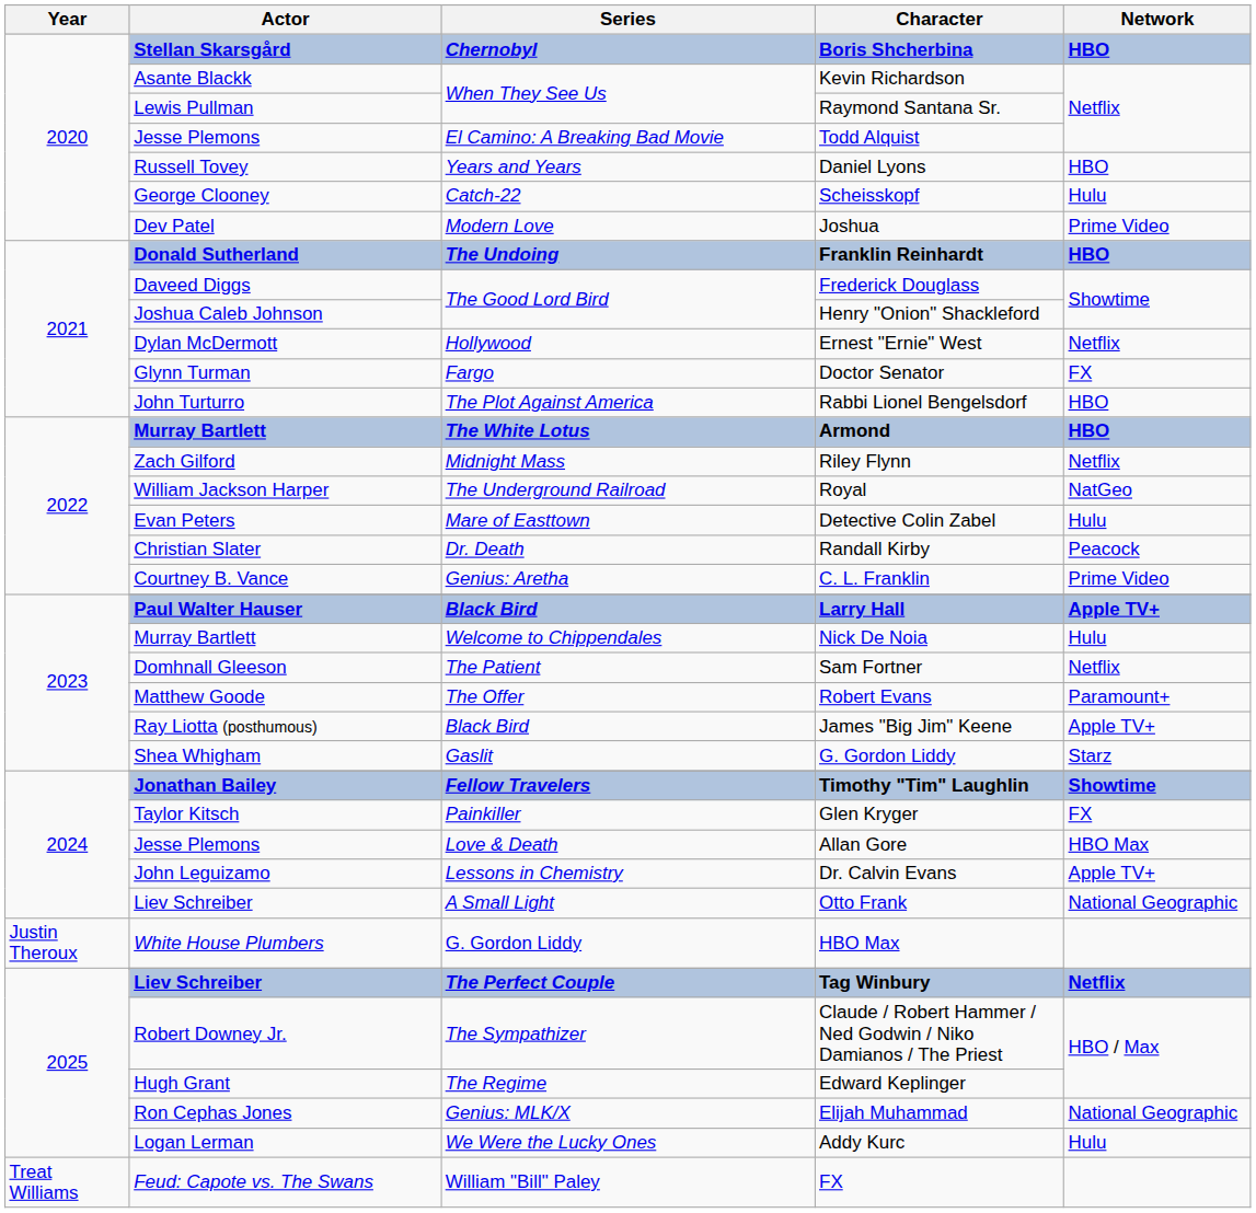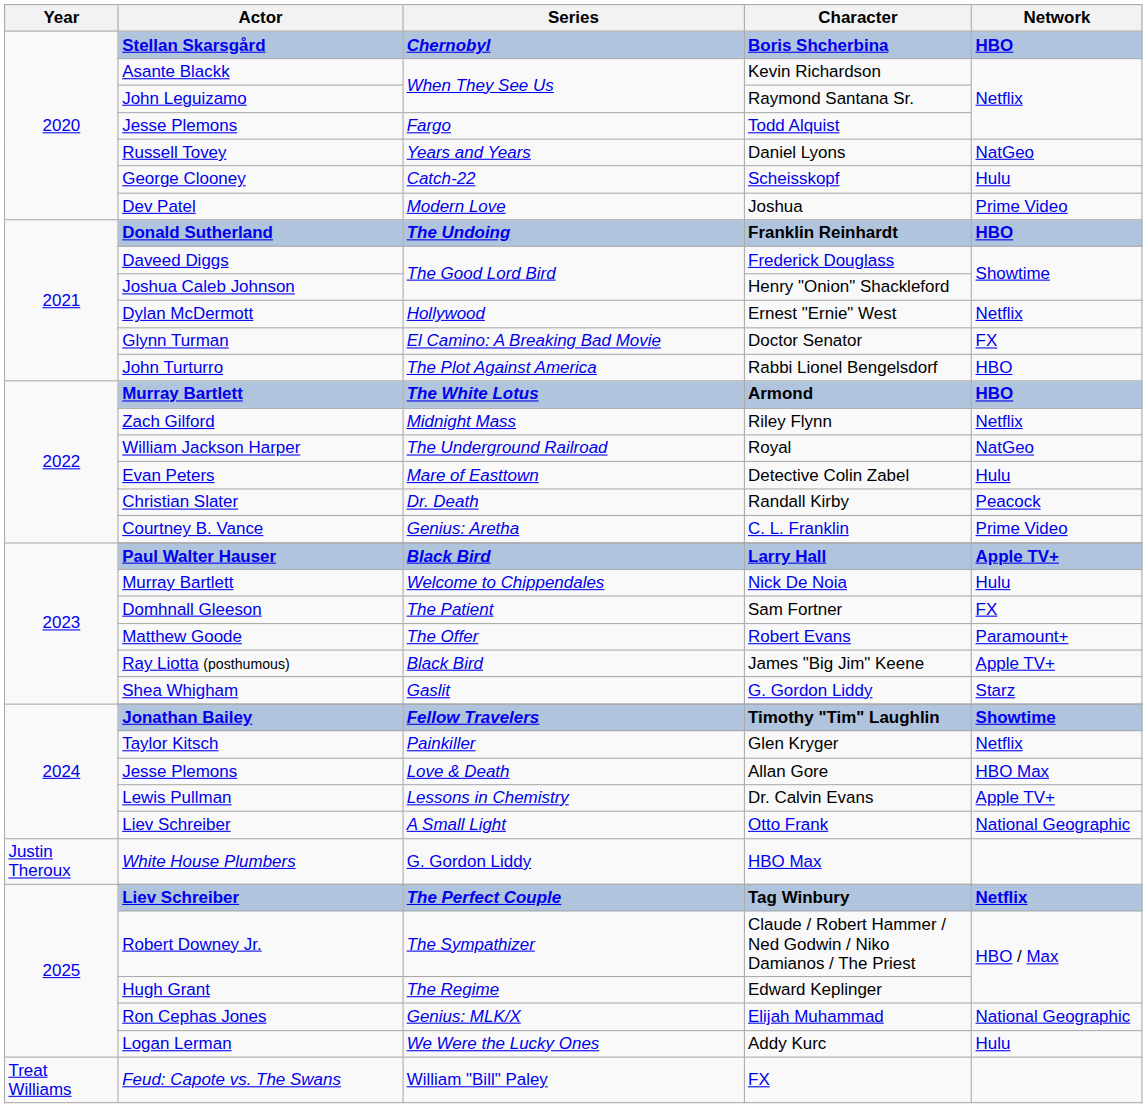Raymond Santana Sr. | Actor: Lewis Pullman -> John Leguizamo
Todd Alquist | Series: El Camino: A Breaking Bad Movie -> Fargo
Daniel Lyons | Network: HBO -> NatGeo
Doctor Senator | Series: Fargo -> El Camino: A Breaking Bad Movie
Sam Fortner | Network: Netflix -> FX
Glen Kryger | Network: FX -> Netflix
Dr. Calvin Evans | Actor: John Leguizamo -> Lewis Pullman
